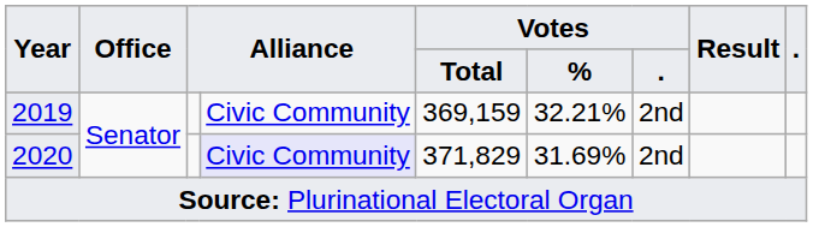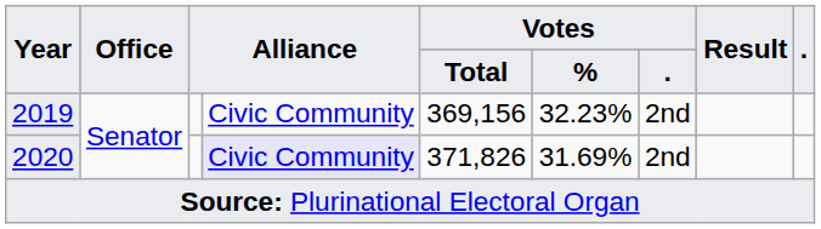2019 | Votes / Total: 369,159 -> 369,156
2019 | Votes / %: 32.21% -> 32.23%
2020 | Votes / Total: 371,829 -> 371,826
